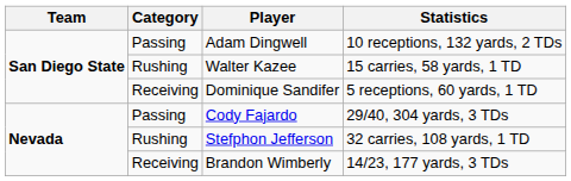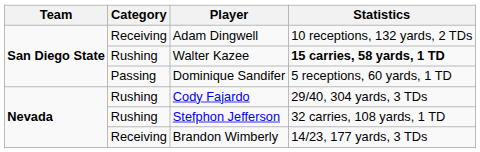Adam Dingwell | Category: Passing -> Receiving
Walter Kazee | Statistics: normal -> bold
Dominique Sandifer | Category: Receiving -> Passing
Cody Fajardo | Category: Passing -> Rushing
